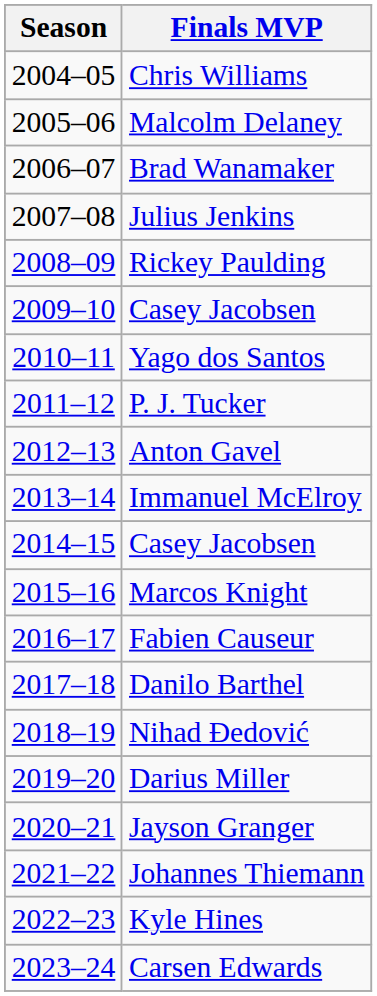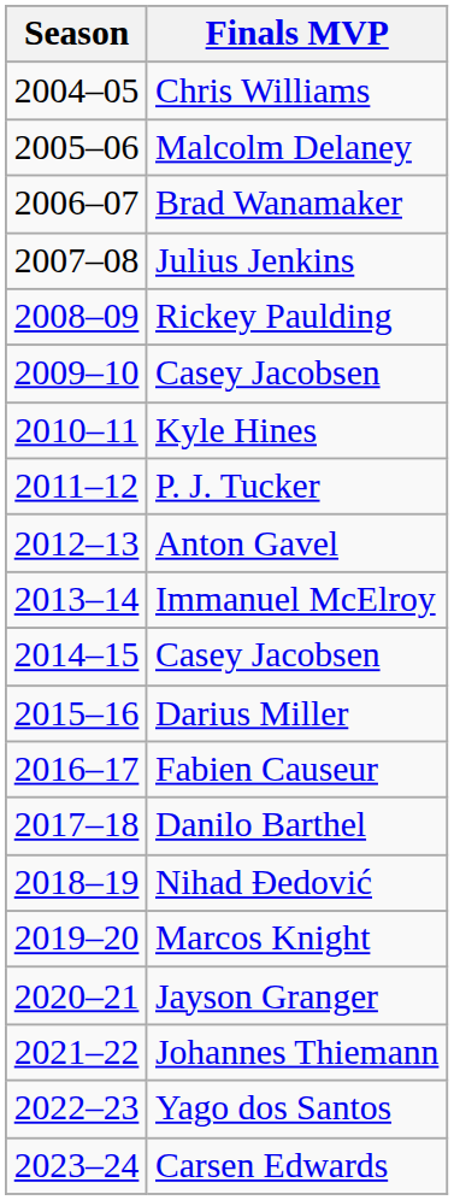row 8 | Finals MVP: Yago dos Santos -> Kyle Hines
row 13 | Finals MVP: Marcos Knight -> Darius Miller
row 17 | Finals MVP: Darius Miller -> Marcos Knight
row 20 | Finals MVP: Kyle Hines -> Yago dos Santos
